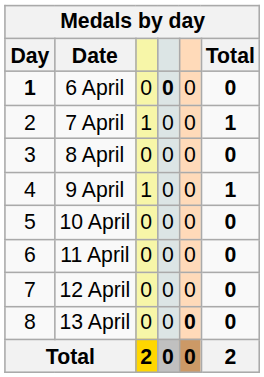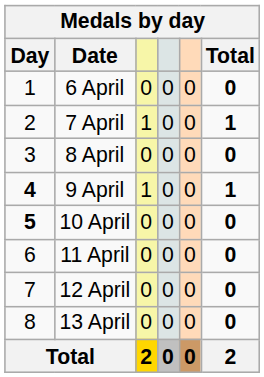6 April | Day: bold -> normal
6 April | column 4: bold -> normal
9 April | Day: normal -> bold
10 April | Day: normal -> bold
13 April | column 5: bold -> normal
